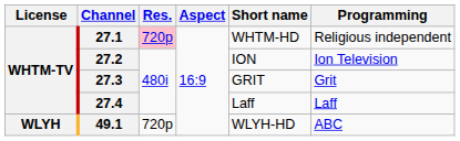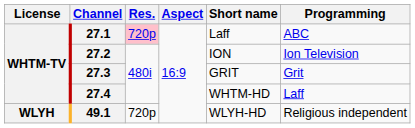27.1 | Short name: WHTM-HD -> Laff
27.1 | Programming: Religious independent -> ABC
27.4 | Short name: Laff -> WHTM-HD
49.1 | Programming: ABC -> Religious independent
